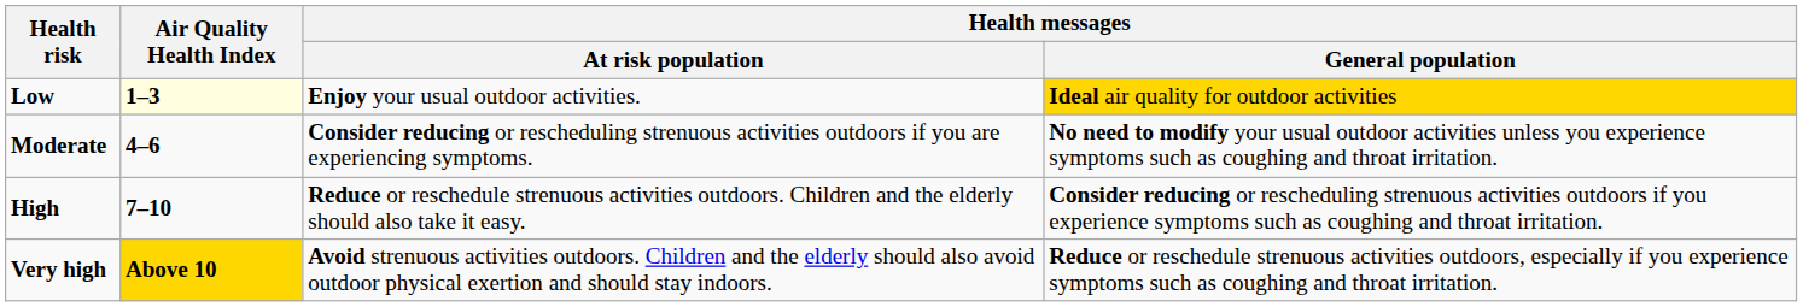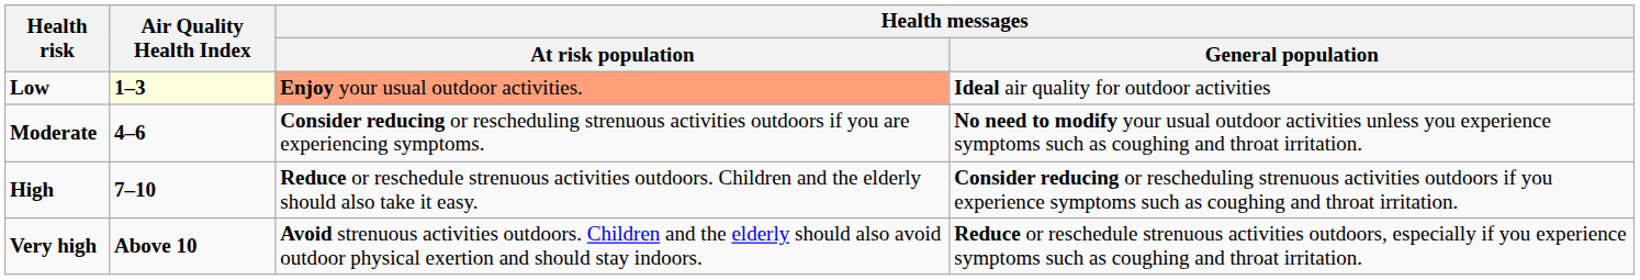Low | Health messages / At risk population: no background -> lightsalmon background
Low | Health messages / General population: gold background -> no background
Very high | Air Quality Health Index: gold background -> no background
